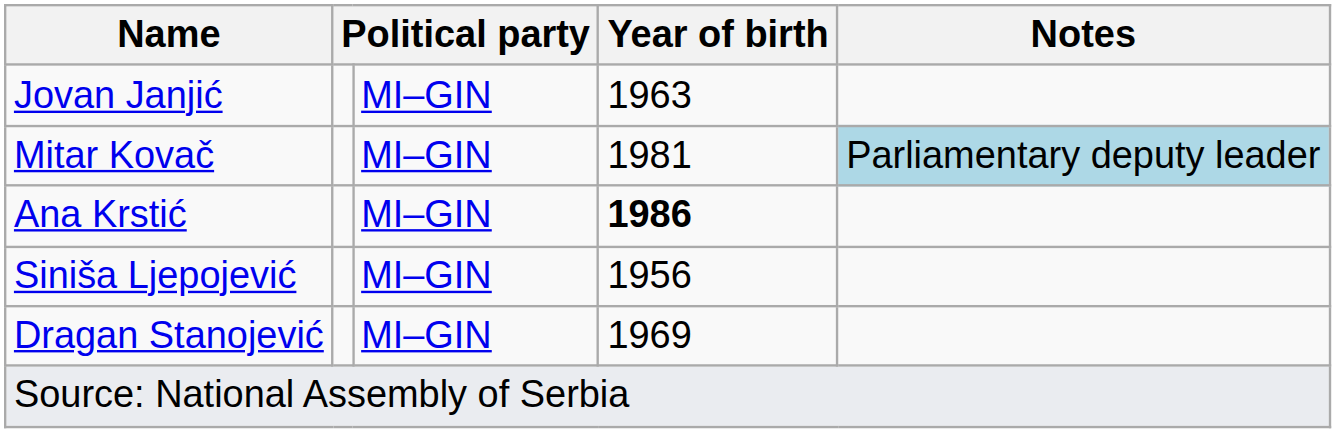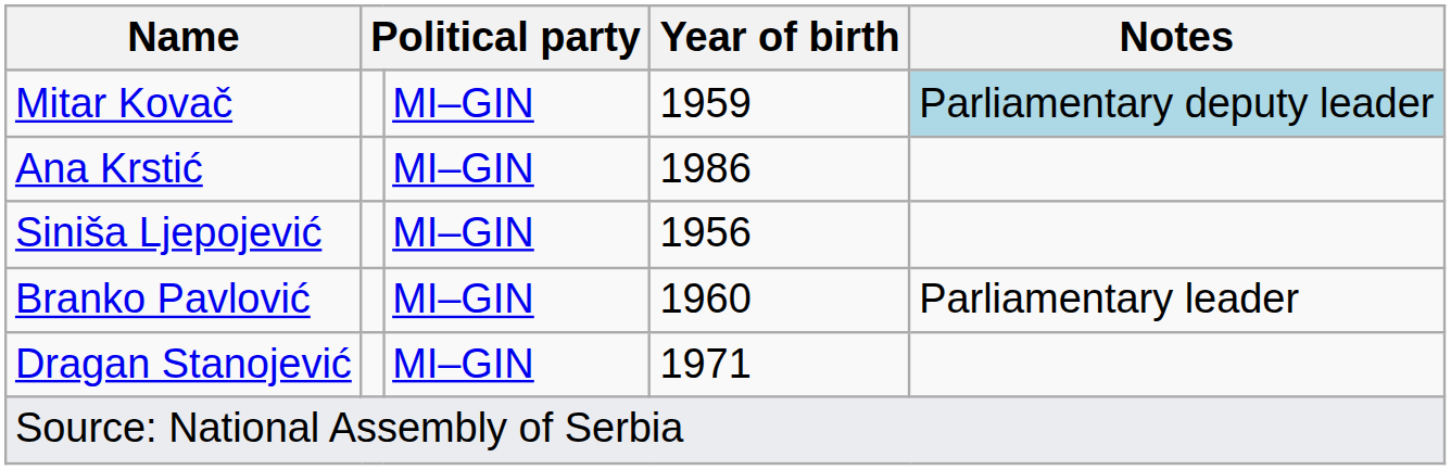- row: Jovan Janjić | MI–GIN | 1963
Mitar Kovač | Year of birth: 1981 -> 1959
Ana Krstić | Year of birth: bold -> normal
+ row: Branko Pavlović | MI–GIN | 1960 | Parliamentary leader
Dragan Stanojević | Year of birth: 1969 -> 1971
